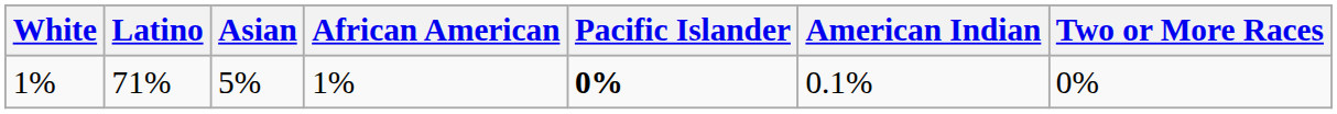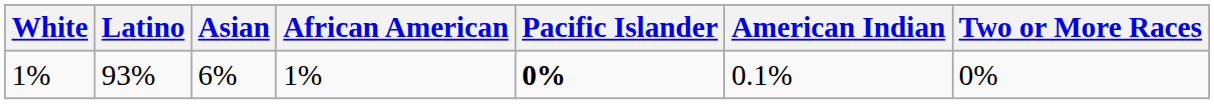row 2 | Latino: 71% -> 93%
row 2 | Asian: 5% -> 6%
